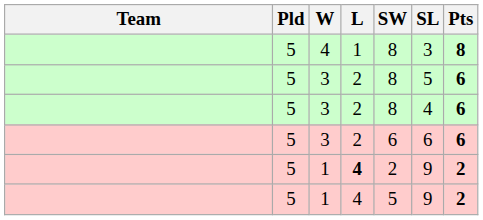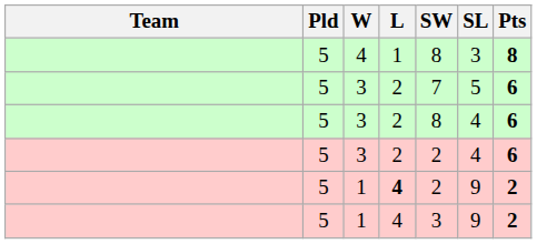row 3 | SW: 8 -> 7
row 5 | SW: 6 -> 2
row 5 | SL: 6 -> 4
row 7 | SW: 5 -> 3
